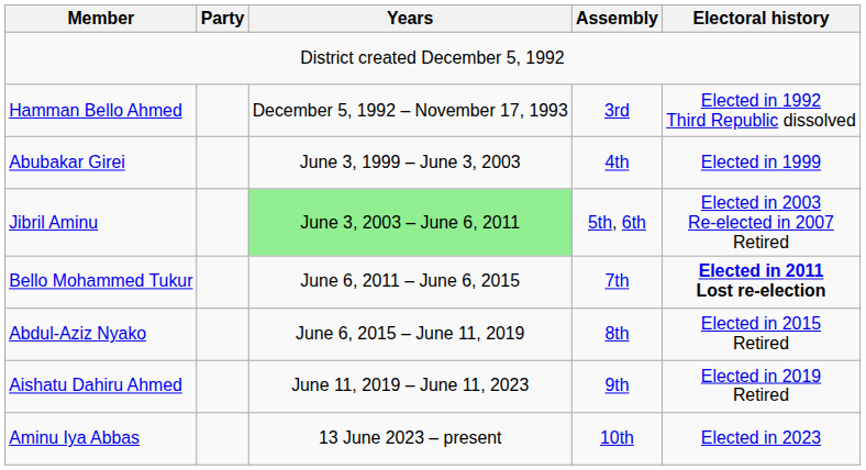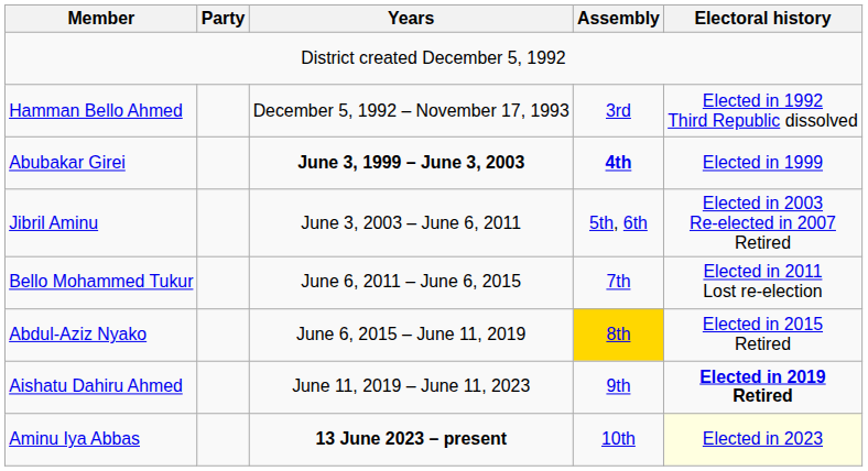Abubakar Girei | Years: normal -> bold
Abubakar Girei | Assembly: normal -> bold
Jibril Aminu | Years: lightgreen background -> no background
Bello Mohammed Tukur | Electoral history: bold -> normal
Abdul-Aziz Nyako | Assembly: no background -> gold background
Aishatu Dahiru Ahmed | Electoral history: normal -> bold
Aminu Iya Abbas | Years: normal -> bold
Aminu Iya Abbas | Electoral history: no background -> lightyellow background
